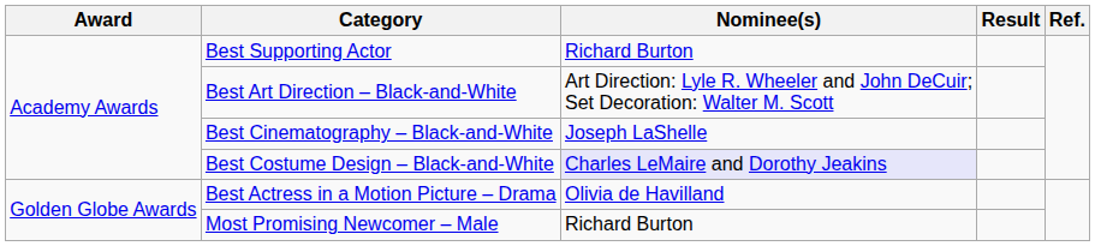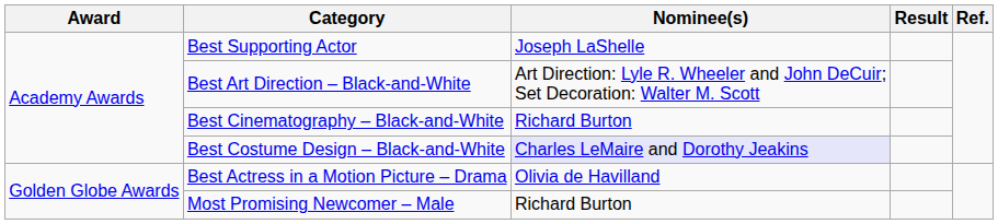Best Supporting Actor | Nominee(s): Richard Burton -> Joseph LaShelle
Best Cinematography – Black-and-White | Nominee(s): Joseph LaShelle -> Richard Burton
